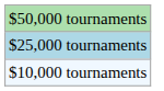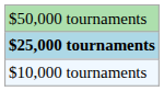row 2 | column 1: normal -> bold
